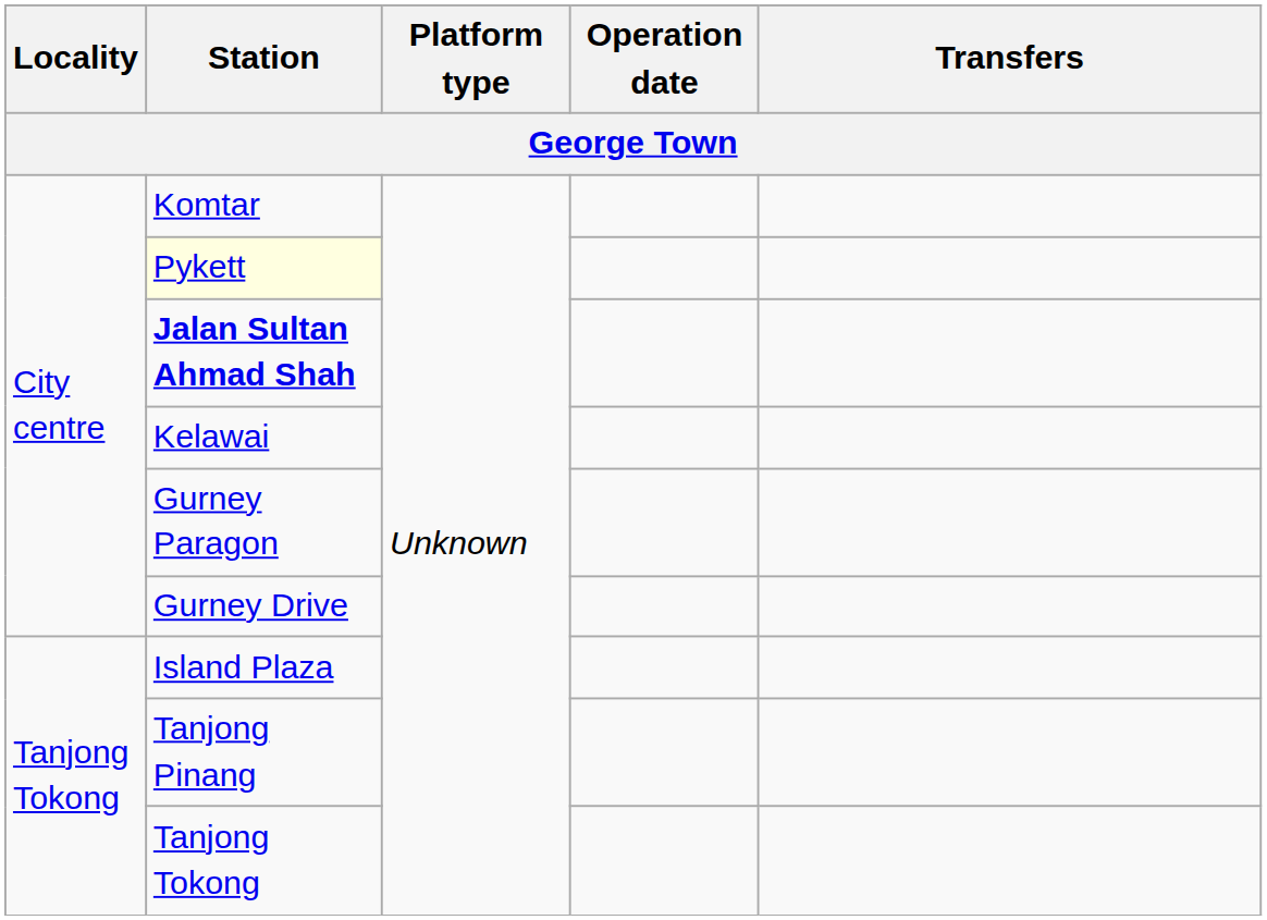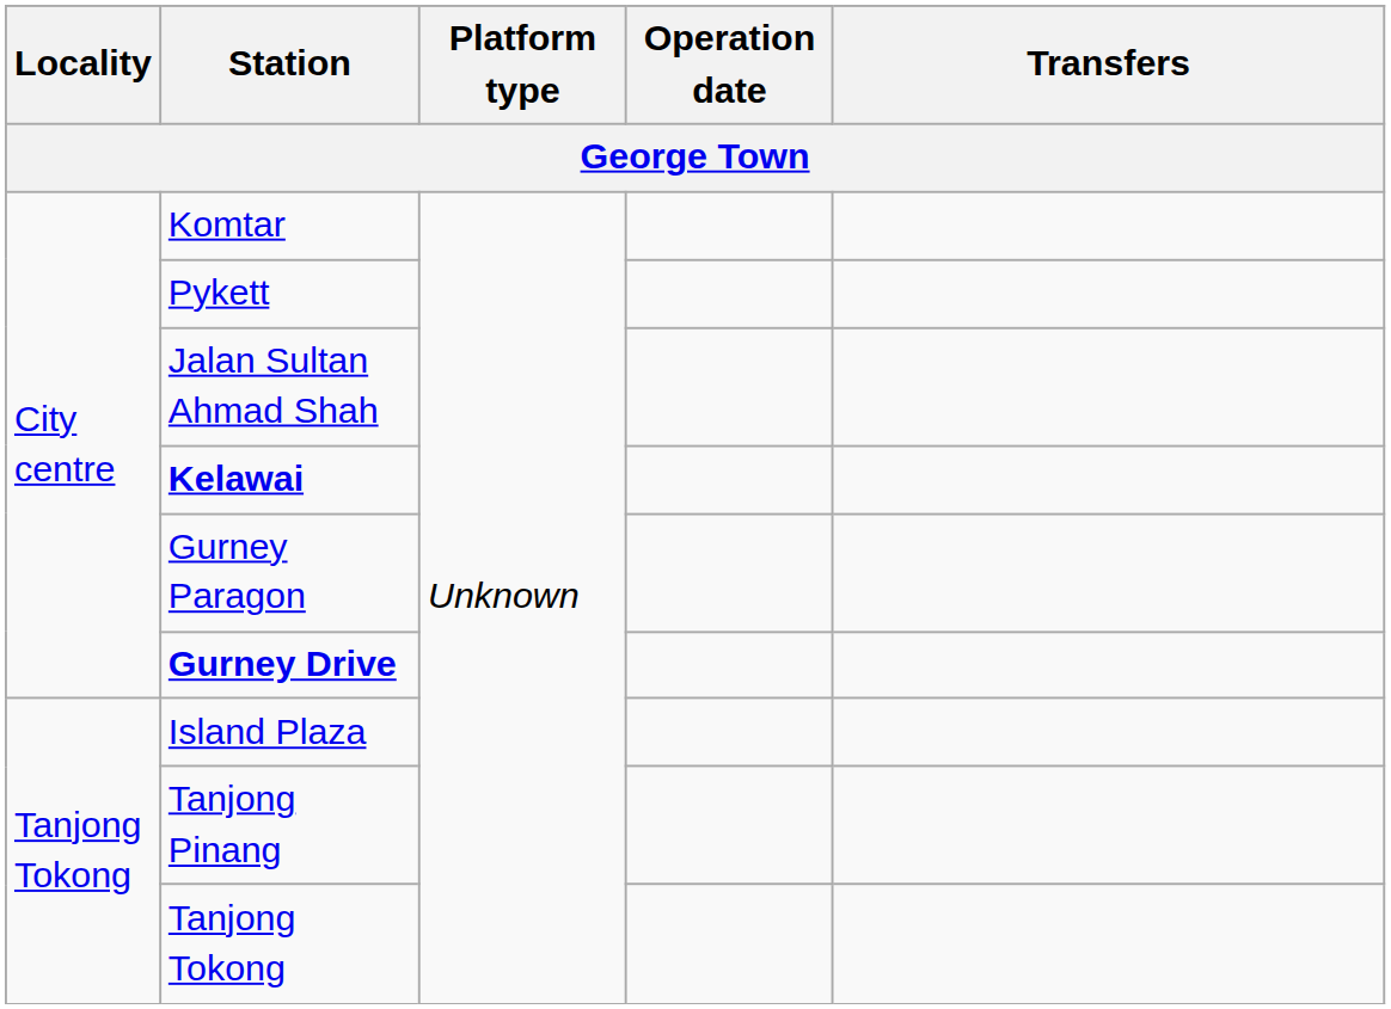Pykett | Station: lightyellow background -> no background
Jalan Sultan Ahmad Shah | Station: bold -> normal
Kelawai | Station: normal -> bold
Gurney Drive | Station: normal -> bold
